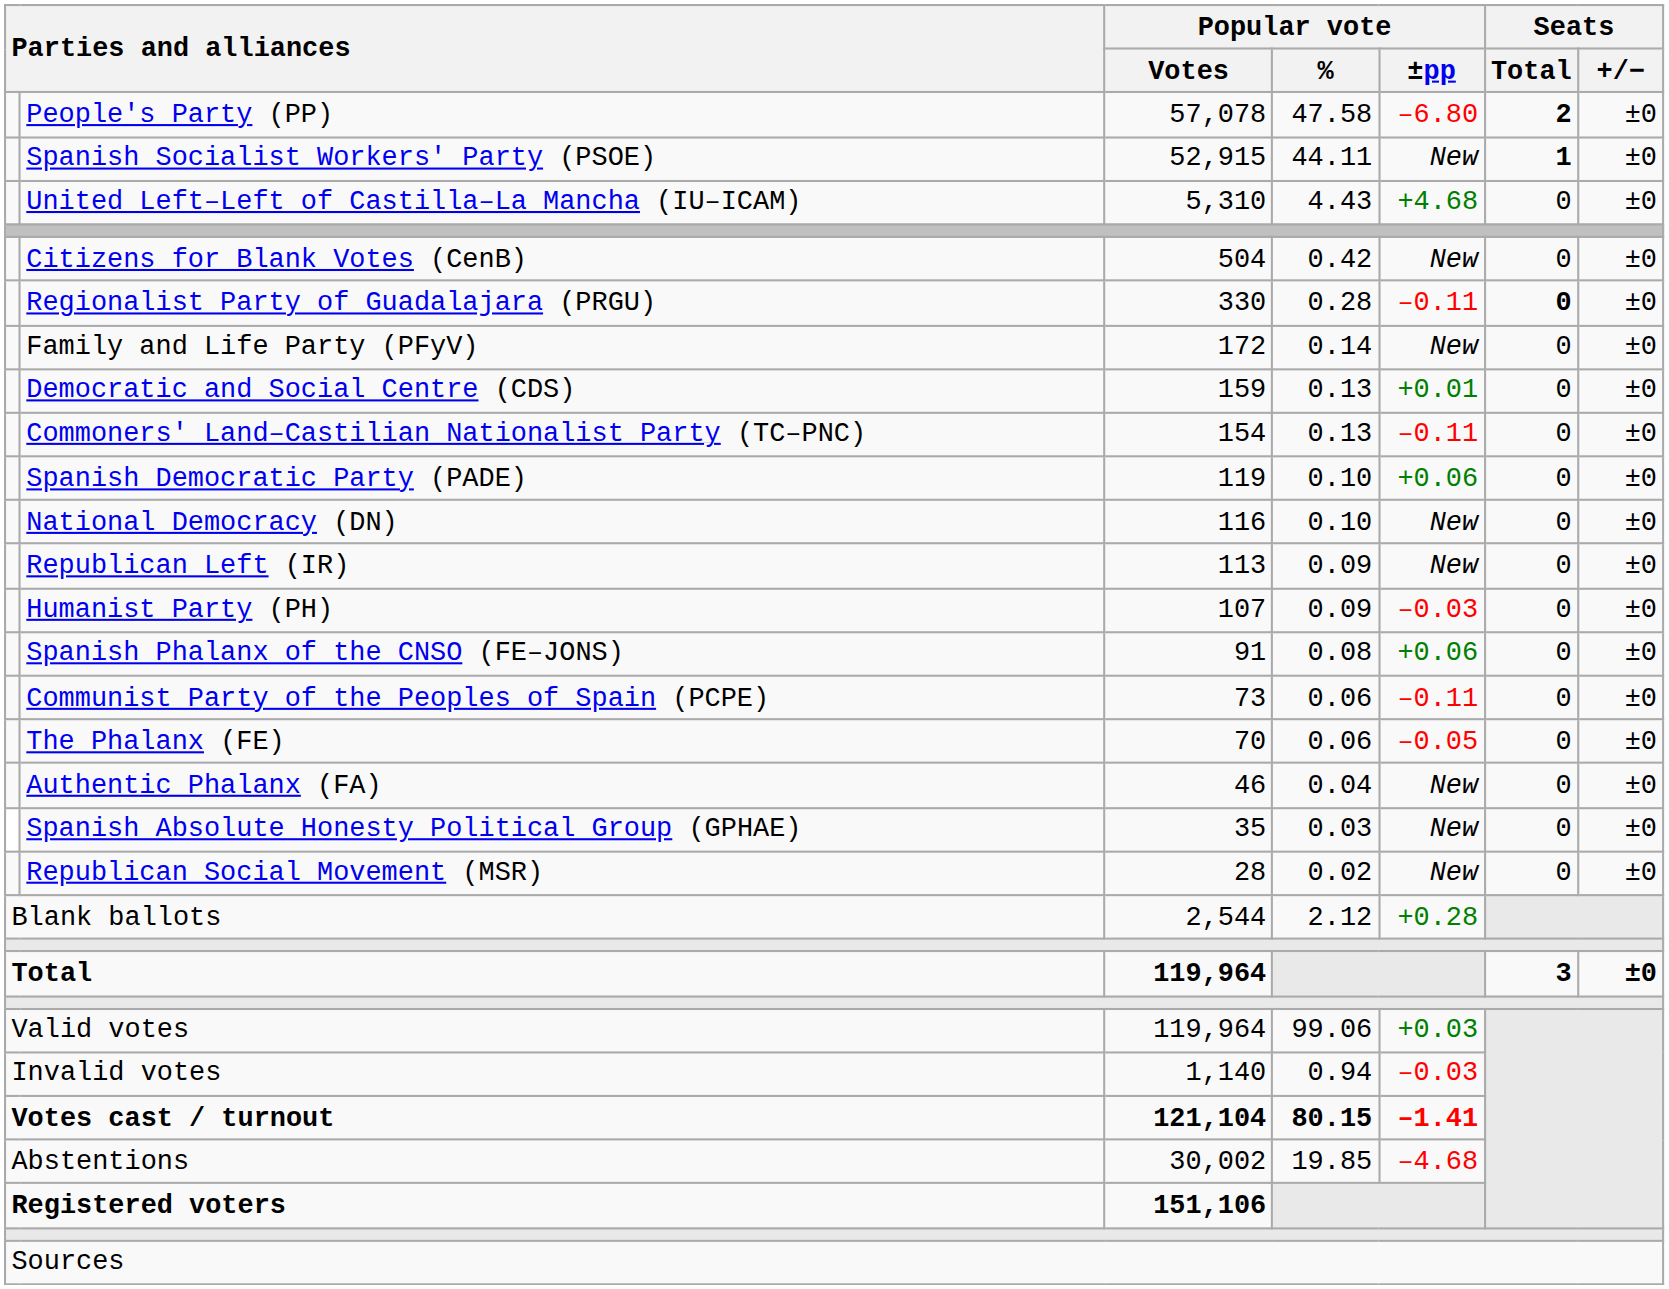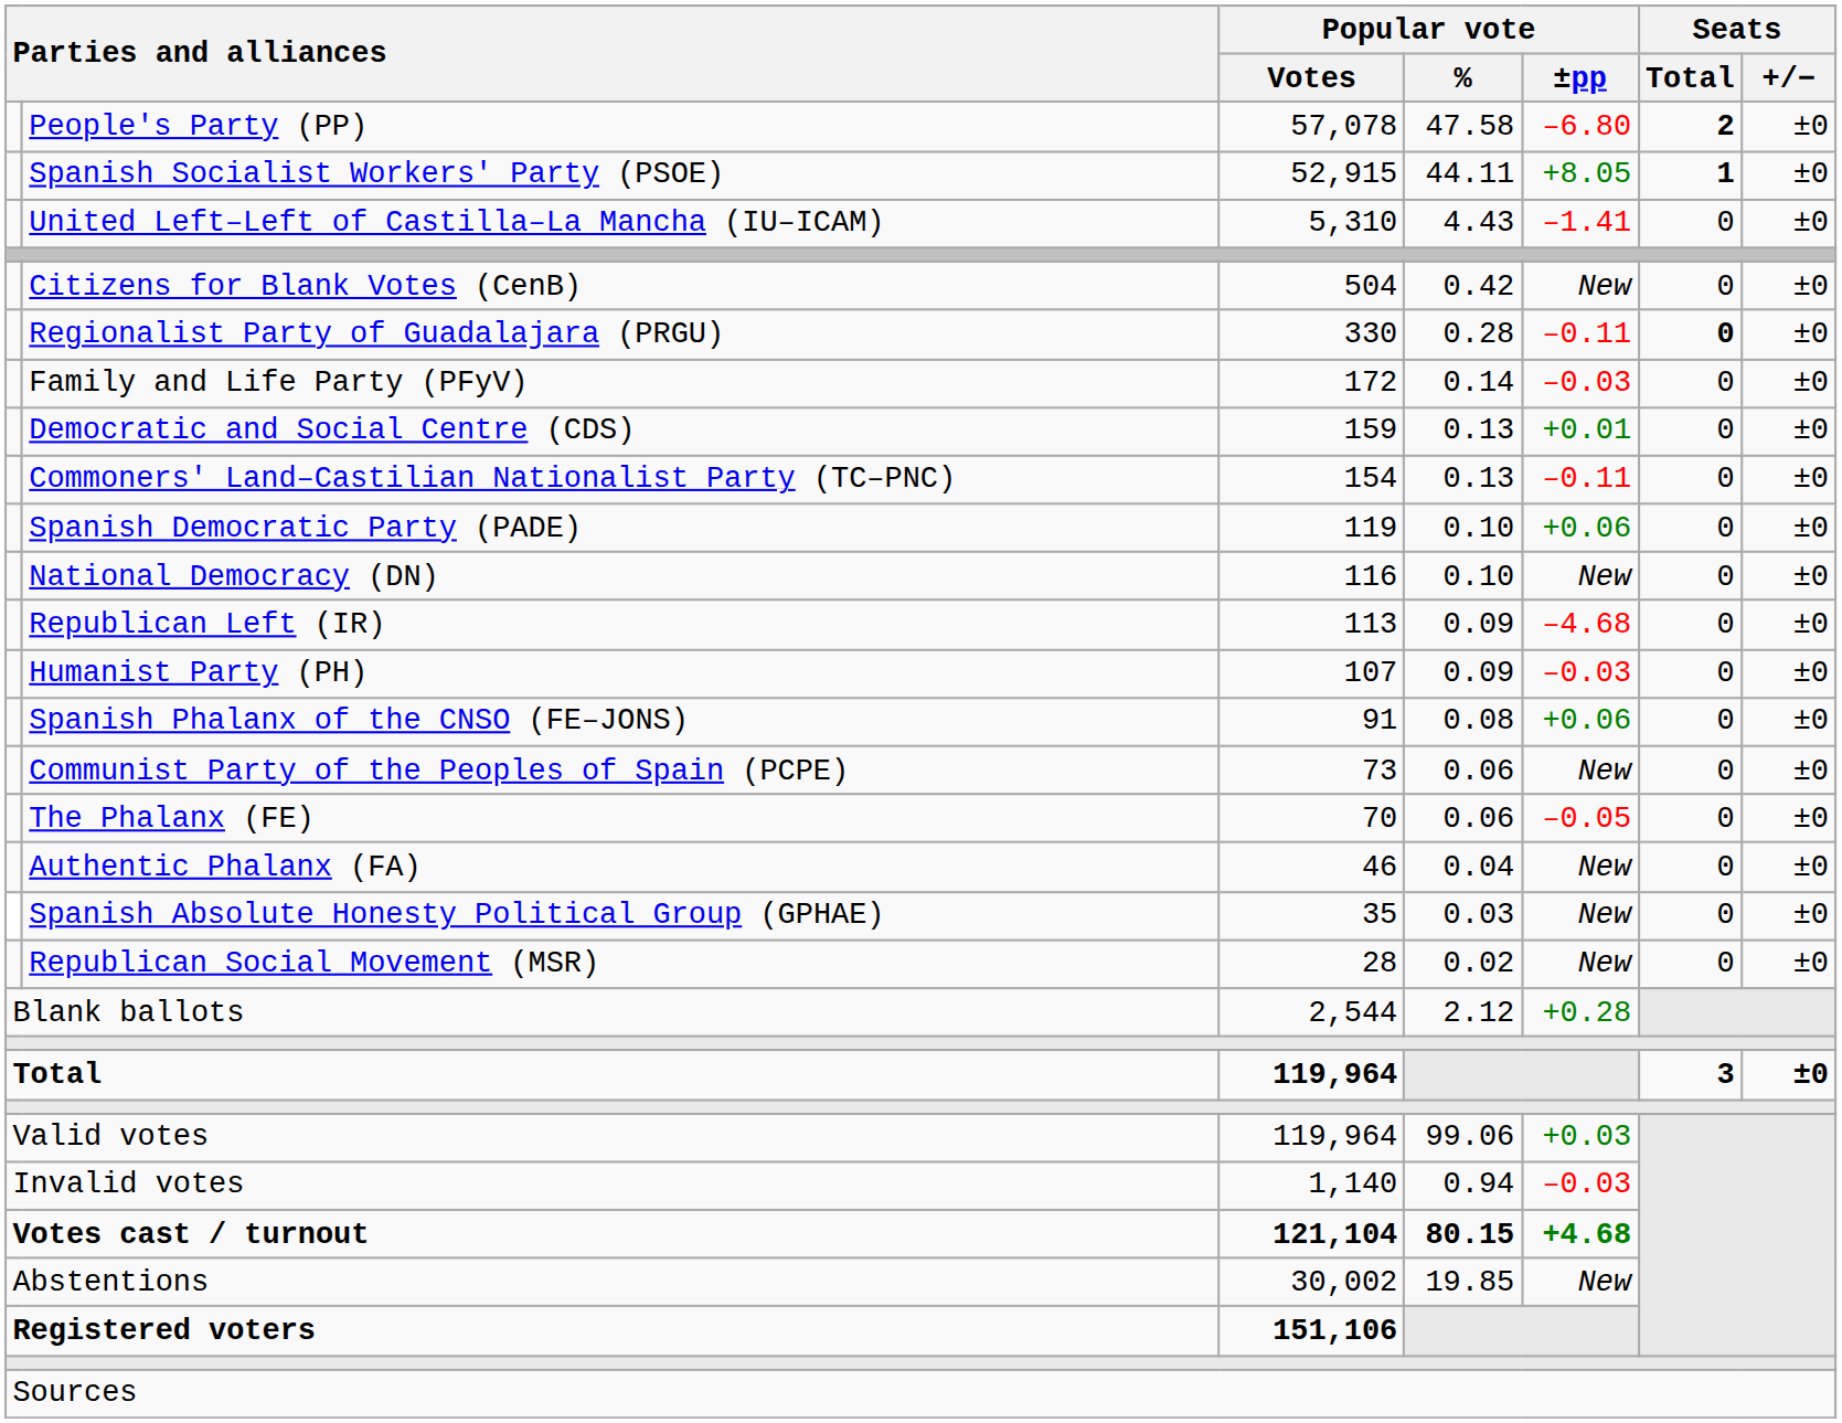Spanish Socialist Workers' Party (PSOE) | Popular vote / ±pp: New -> +8.05
United Left–Left of Castilla–La Mancha (IU–ICAM) | Popular vote / ±pp: +4.68 -> –1.41
Family and Life Party (PFyV) | Popular vote / ±pp: New -> –0.03
Republican Left (IR) | Popular vote / ±pp: New -> –4.68
Communist Party of the Peoples of Spain (PCPE) | Popular vote / ±pp: –0.11 -> New
Votes cast / turnout | Popular vote / ±pp: –1.41 -> +4.68
Abstentions | Popular vote / ±pp: –4.68 -> New
